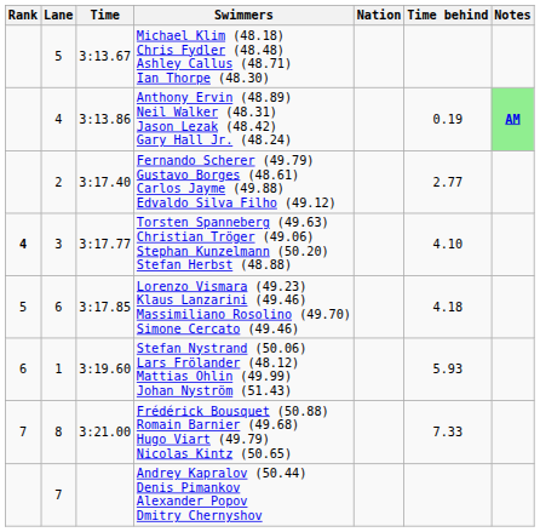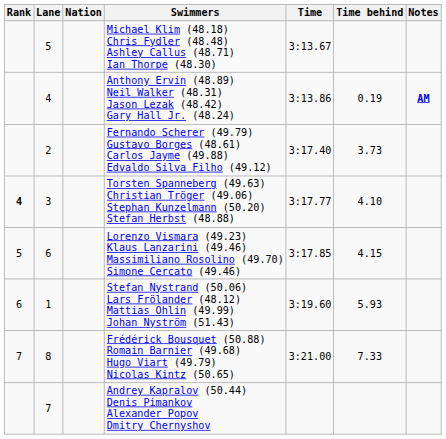columns swapped: Nation <-> Time
row 3 | Notes: lightgreen background -> no background
row 4 | Time behind: 2.77 -> 3.73
row 6 | Time behind: 4.18 -> 4.15
